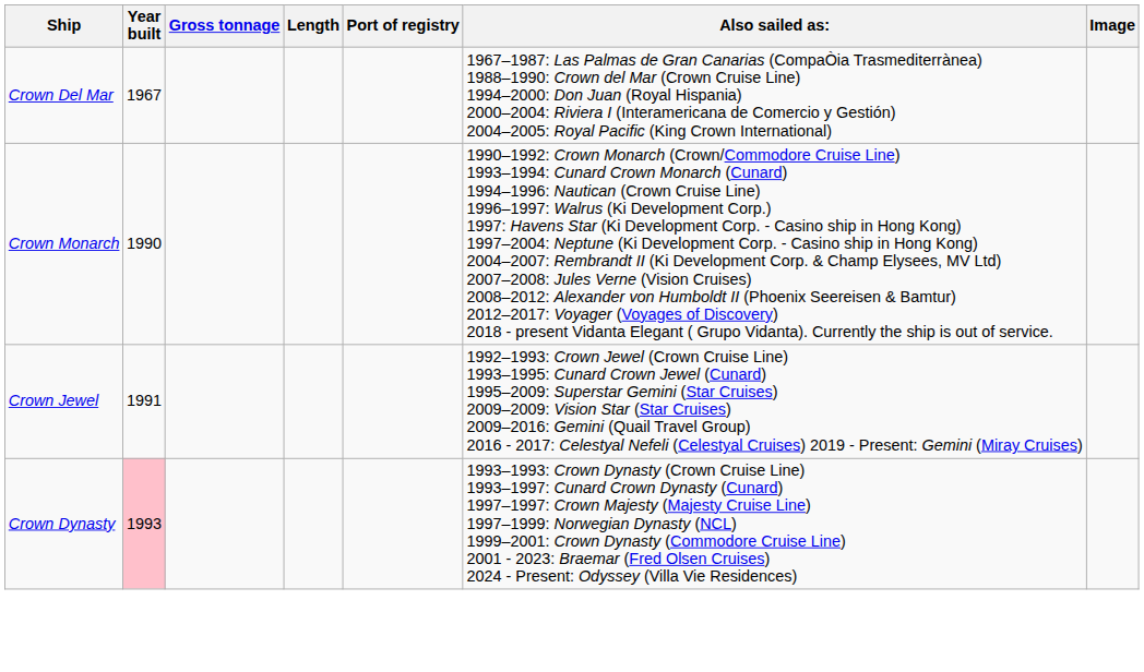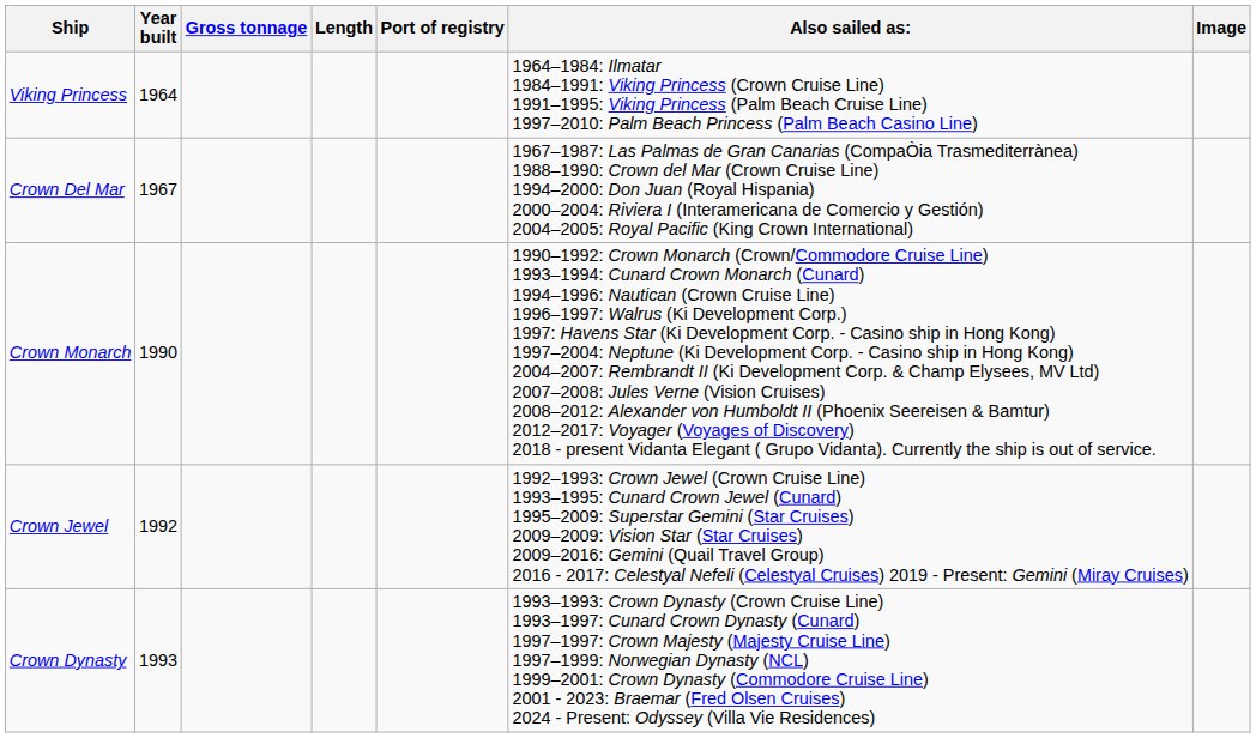+ row: Viking Princess | 1964 | 1964–1984: Ilmatar 1984–1991: Viking Princess (Crown Cruise Line) 1991–1995: Viking Princess (Palm Beach Cruise Line) 1997–2010: Palm Beach Princess (Palm Beach Casino Line)
Crown Jewel | Year built: 1991 -> 1992
Crown Dynasty | Year built: pink background -> no background
